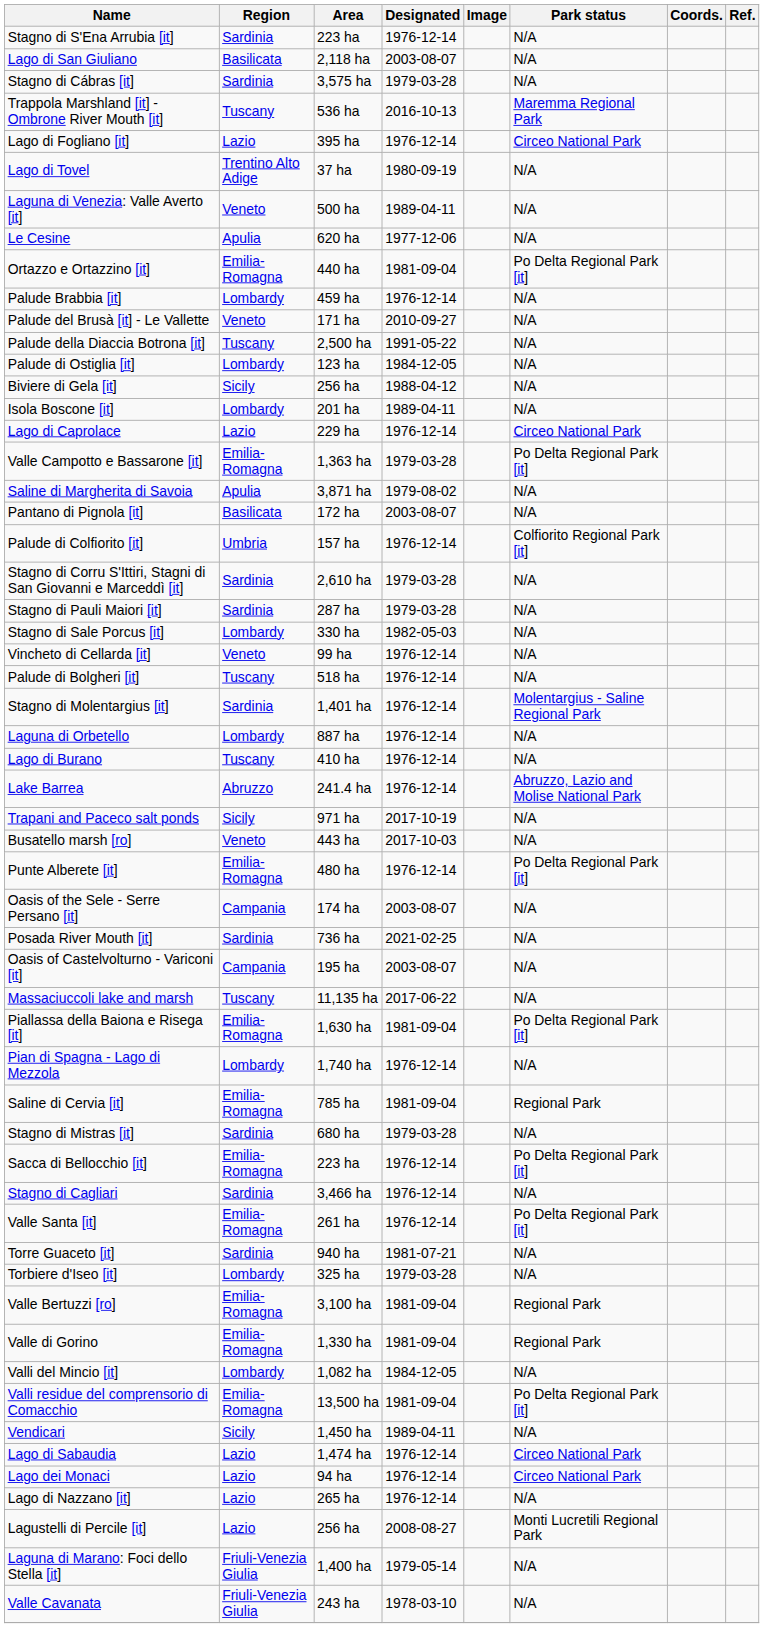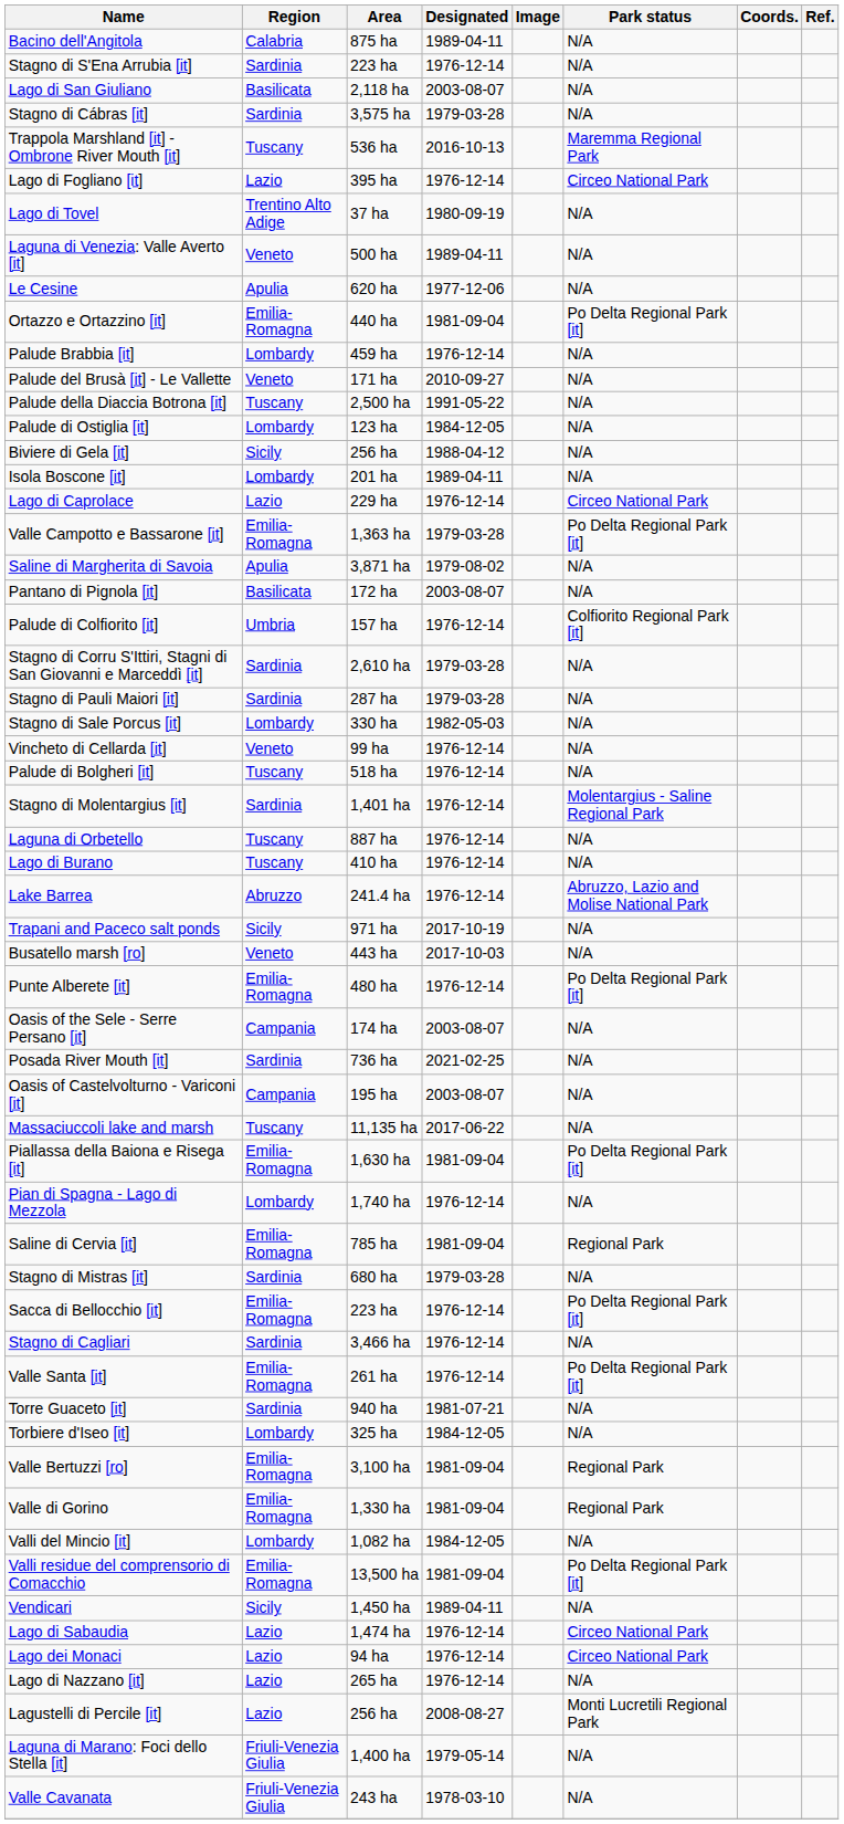+ row: Bacino dell'Angitola | Calabria | 875 ha | 1989-04-11 | N/A
Laguna di Orbetello | Region: Lombardy -> Tuscany
Torbiere d'Iseo [it] | Designated: 1979-03-28 -> 1984-12-05
